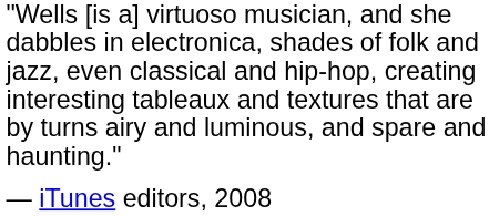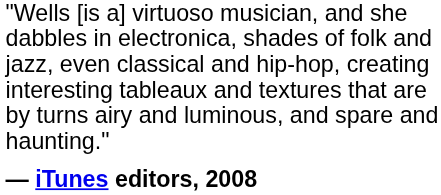row 2 | column 1: normal -> bold
